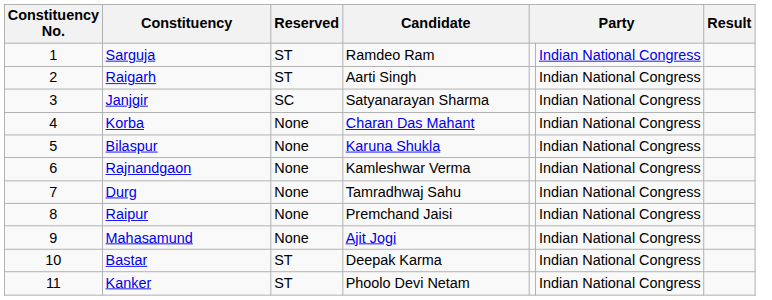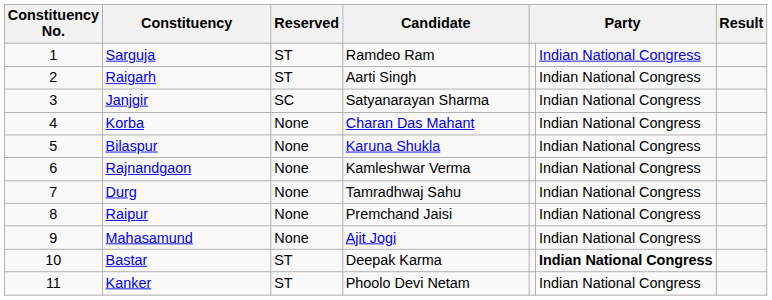Bastar | column 6: normal -> bold
